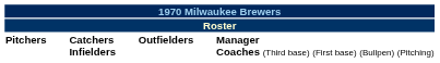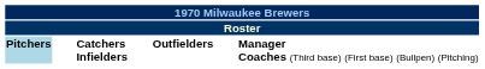Pitchers | column 1: no background -> lightblue background
